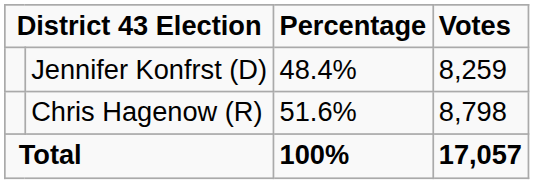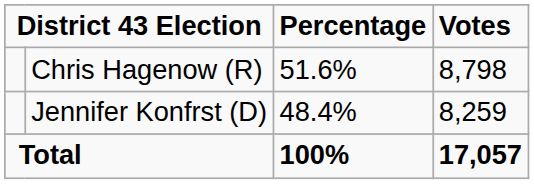rows swapped: Chris Hagenow (R) <-> Jennifer Konfrst (D)
